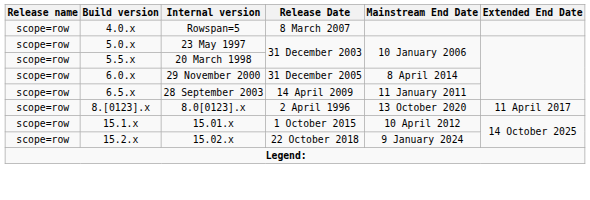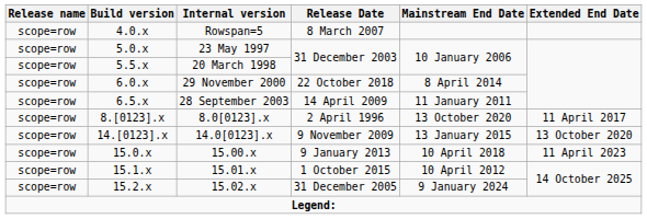29 November 2000 | Release Date: 31 December 2005 -> 22 October 2018
+ row: scope=row | 14.[0123].x | 14.0[0123].x | 9 November 2009 | 13 January 2015 | 13 October 2020
+ row: scope=row | 15.0.x | 15.00.x | 9 January 2013 | 10 April 2018 | 11 April 2023
15.02.x | Release Date: 22 October 2018 -> 31 December 2005
